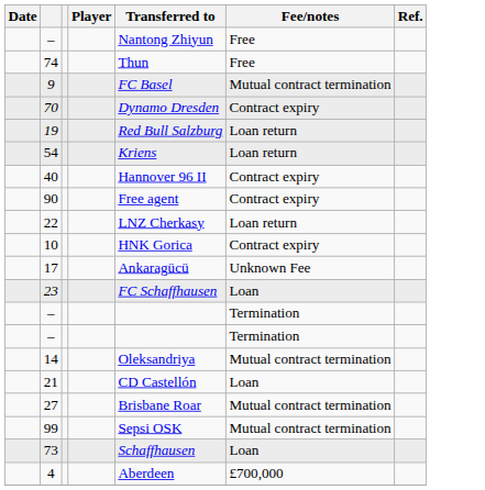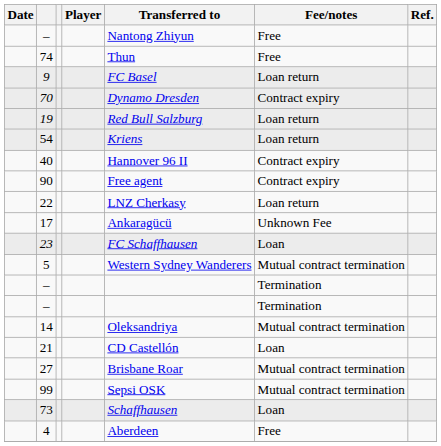9 | Fee/notes: Mutual contract termination -> Loan return
- row: 10 | HNK Gorica | Contract expiry
+ row: 5 | Western Sydney Wanderers | Mutual contract termination
4 | Fee/notes: £700,000 -> Free
